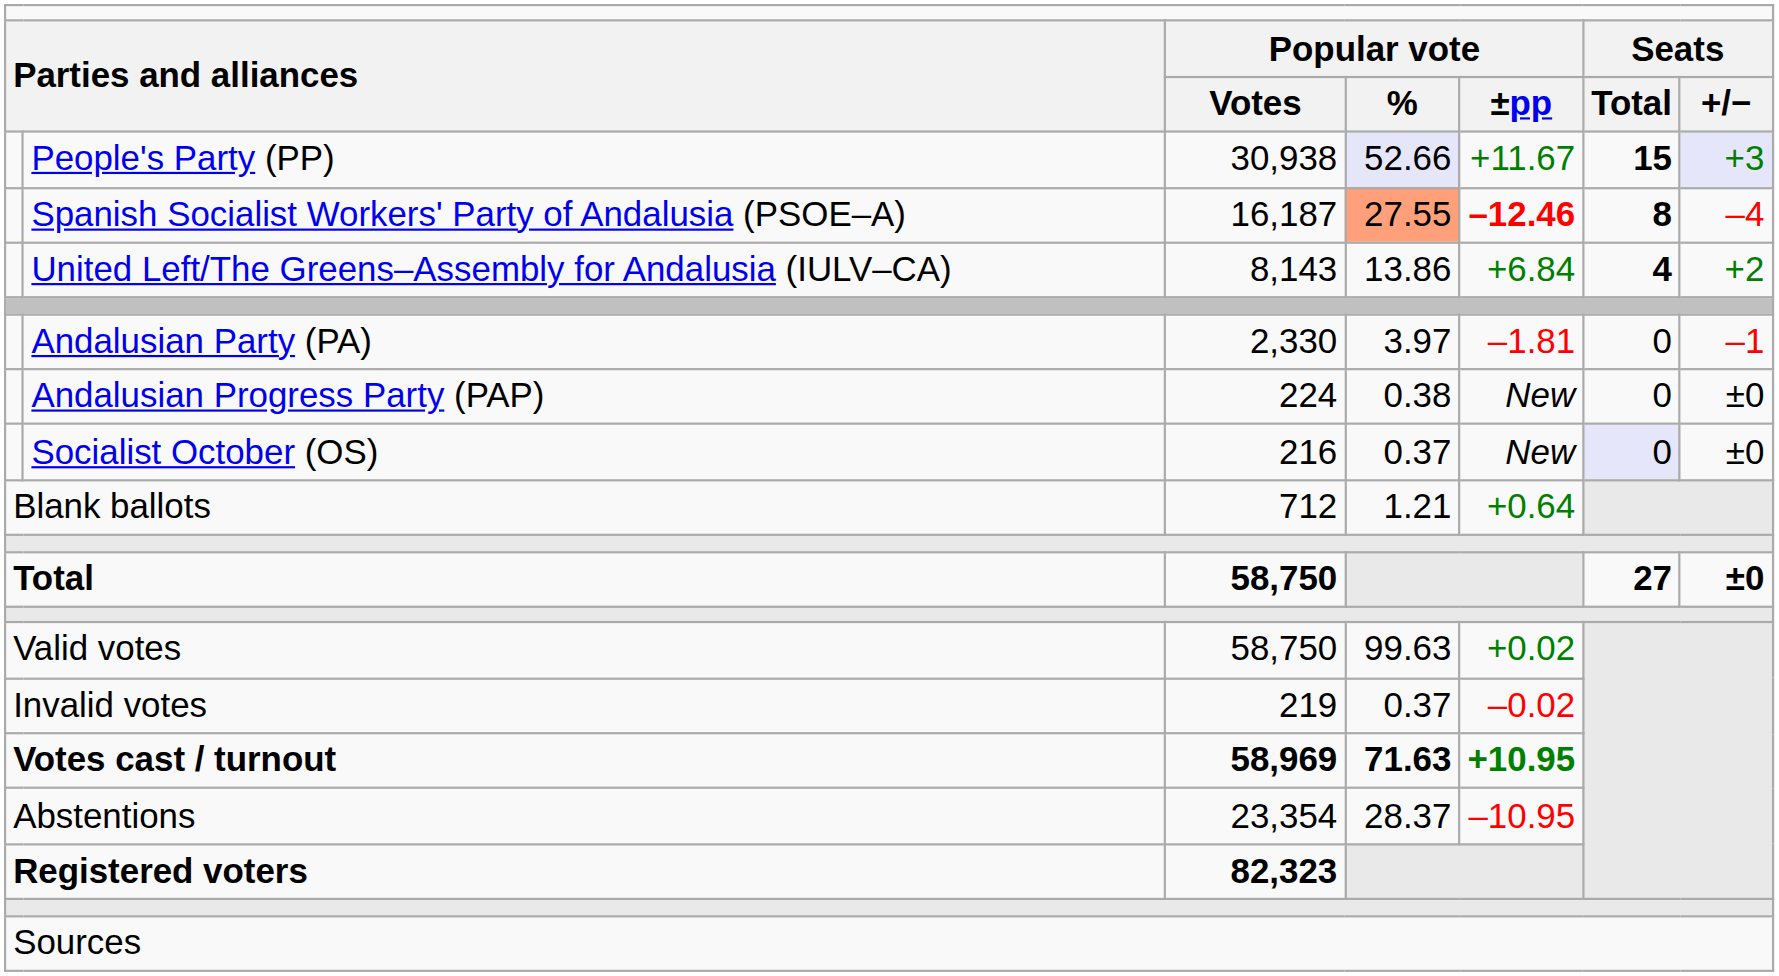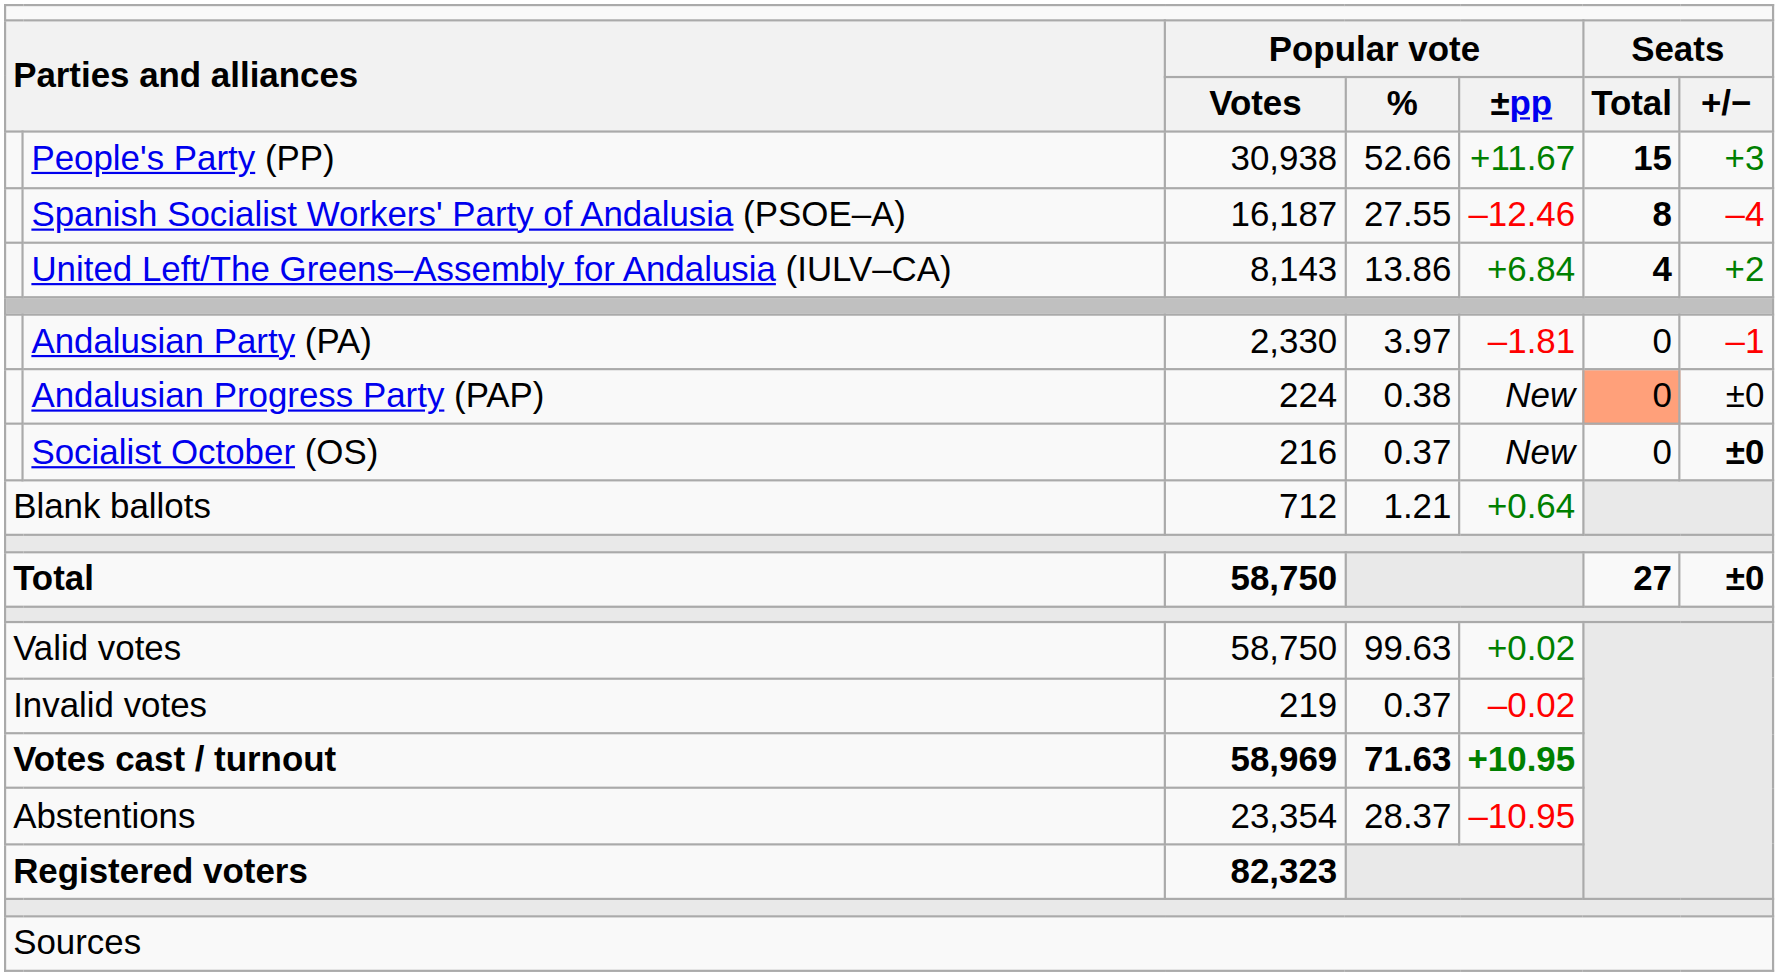People's Party (PP) | column 4: lavender background -> no background
People's Party (PP) | column 7: lavender background -> no background
Spanish Socialist Workers' Party of Andalusia (PSOE–A) | column 4: lightsalmon background -> no background
Spanish Socialist Workers' Party of Andalusia (PSOE–A) | column 5: bold -> normal
Andalusian Progress Party (PAP) | column 6: no background -> lightsalmon background
Socialist October (OS) | column 6: lavender background -> no background
Socialist October (OS) | column 7: normal -> bold
